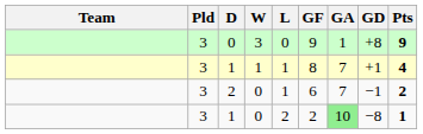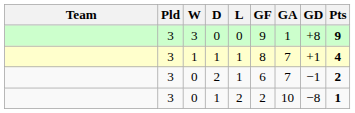columns swapped: W <-> D
row 5 | GA: lightgreen background -> no background
